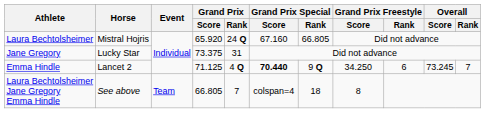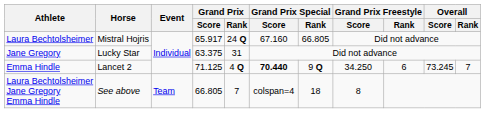Laura Bechtolsheimer | Grand Prix / Score: 65.920 -> 65.917
Jane Gregory | Grand Prix / Score: 73.375 -> 63.375
